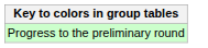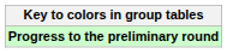row 2 | column 1: normal -> bold
